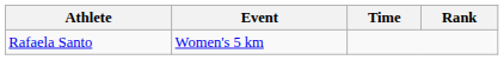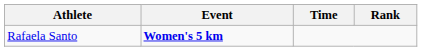Rafaela Santo | Event: normal -> bold
